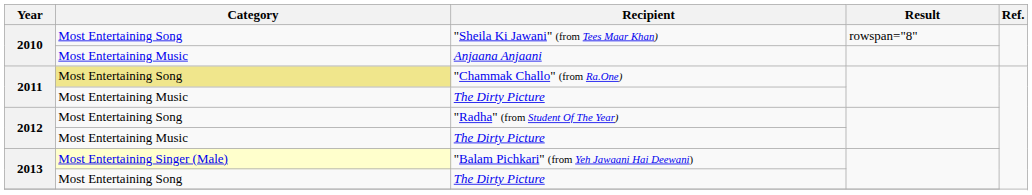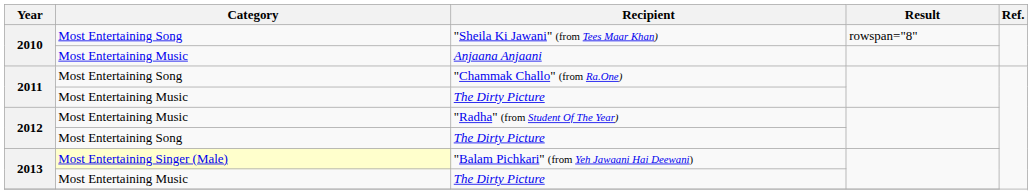"Chammak Challo" (from Ra.One) | Category: khaki background -> no background
"Radha" (from Student Of The Year) | Category: Most Entertaining Song -> Most Entertaining Music
2012 / The Dirty Picture | Category: Most Entertaining Music -> Most Entertaining Song
2013 / The Dirty Picture | Category: Most Entertaining Song -> Most Entertaining Music
